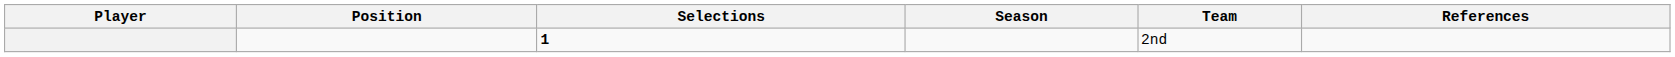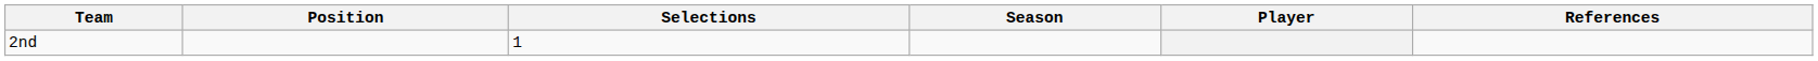columns swapped: Player <-> Team
row 2 | Selections: bold -> normal
